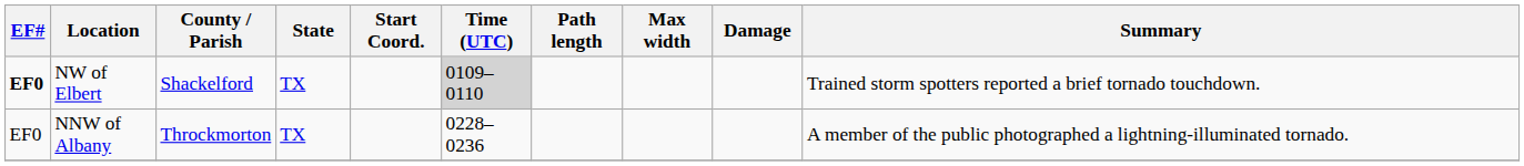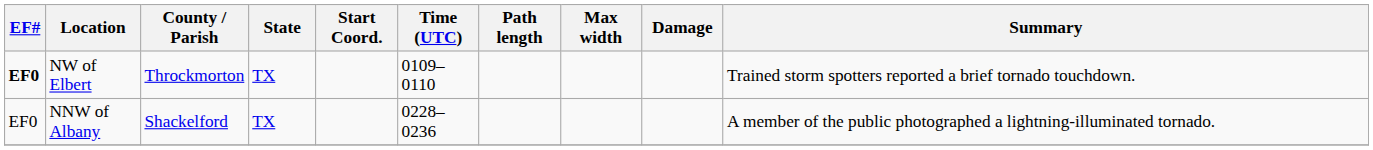NW of Elbert | County / Parish: Shackelford -> Throckmorton
NW of Elbert | Time (UTC): lightgrey background -> no background
NNW of Albany | County / Parish: Throckmorton -> Shackelford
